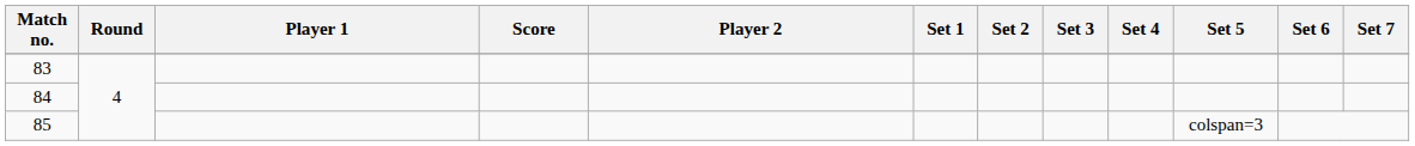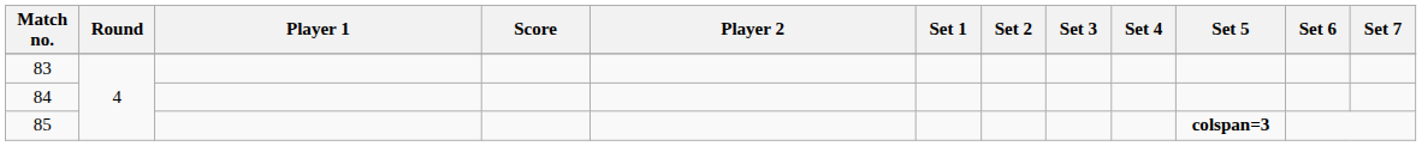85 | Set 5: normal -> bold
